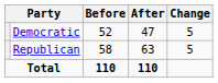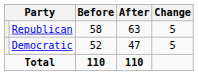rows swapped: Republican <-> Democratic
